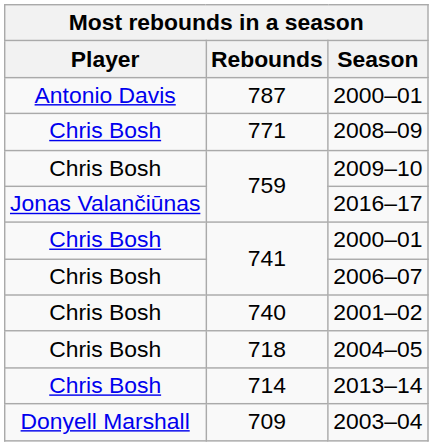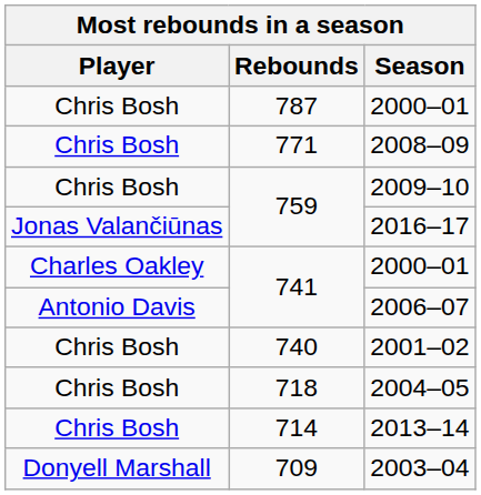787 / 2000–01 | Player: Antonio Davis -> Chris Bosh
741 / 2000–01 | Player: Chris Bosh -> Charles Oakley
2006–07 | Player: Chris Bosh -> Antonio Davis
